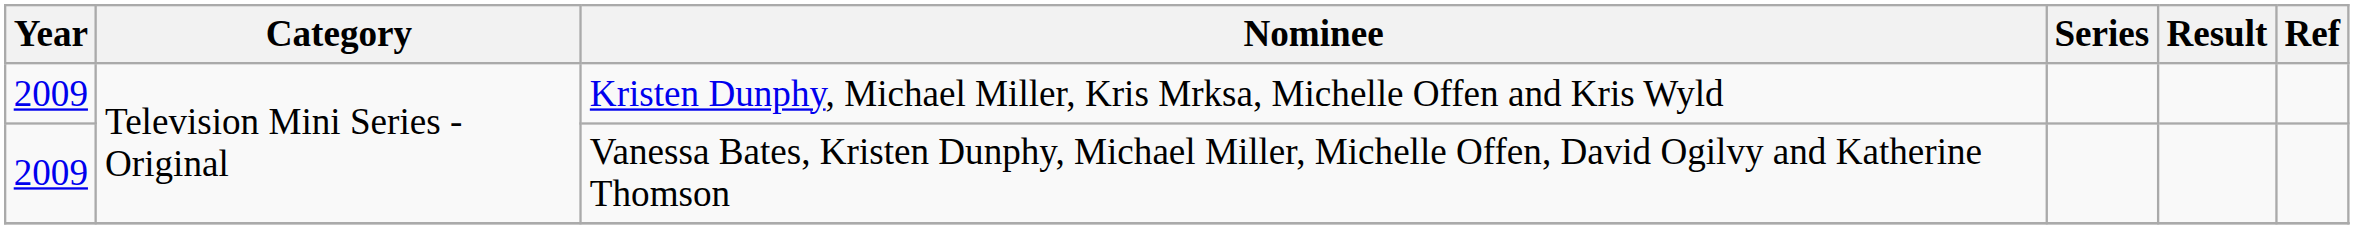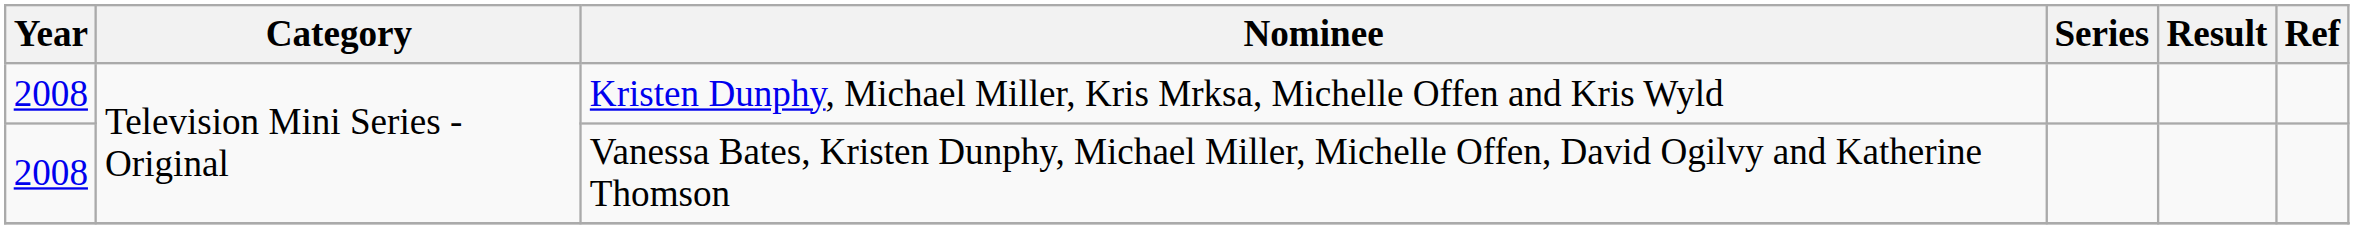row 2 | Year: 2009 -> 2008
row 3 | Year: 2009 -> 2008
